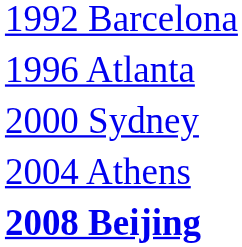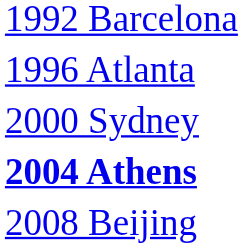2004 Athens | column 1: normal -> bold
2008 Beijing | column 1: bold -> normal
